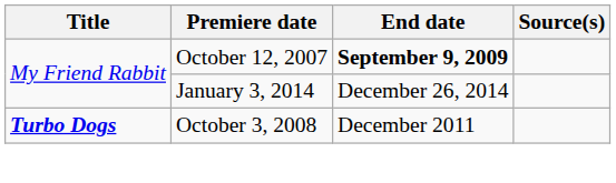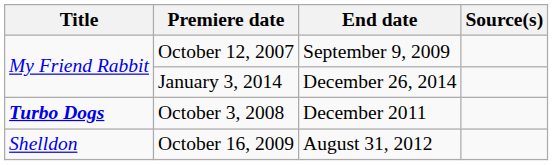October 12, 2007 | End date: bold -> normal
+ row: Shelldon | October 16, 2009 | August 31, 2012
